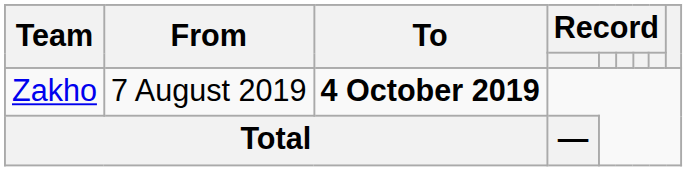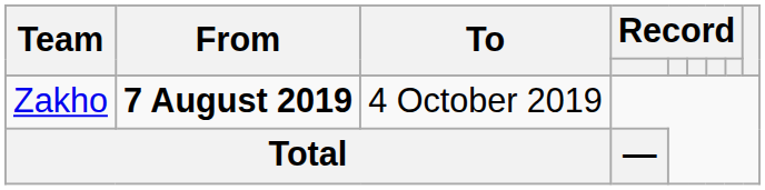Zakho | From: normal -> bold
Zakho | To: bold -> normal
